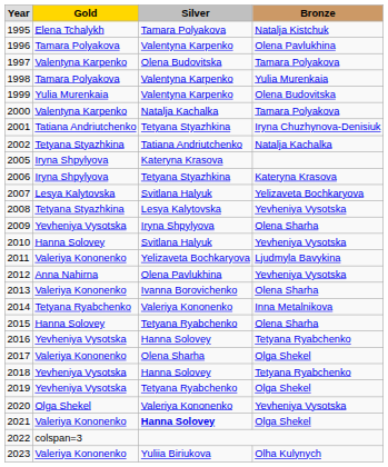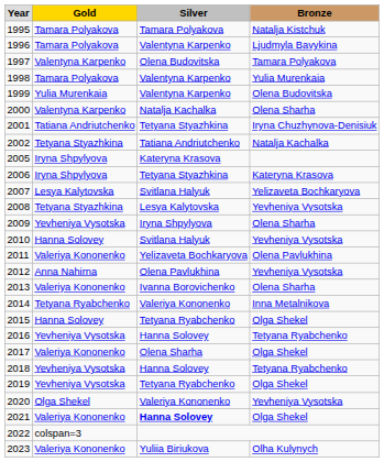1995 | Gold: Elena Tchalykh -> Tamara Polyakova
1996 | Bronze: Olena Pavlukhina -> Ljudmyla Bavykina
2000 | Bronze: Tamara Polyakova -> Olena Sharha
2011 | Bronze: Ljudmyla Bavykina -> Olena Pavlukhina
2015 | Bronze: Olena Sharha -> Olga Shekel
